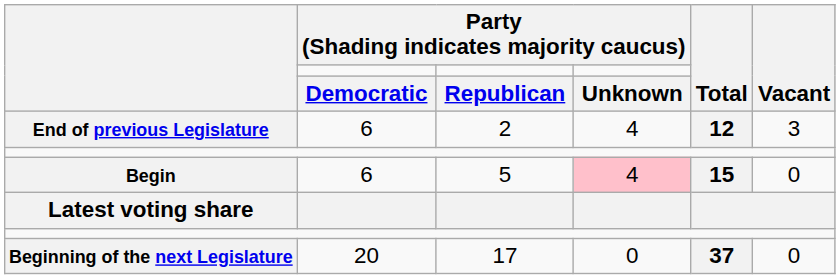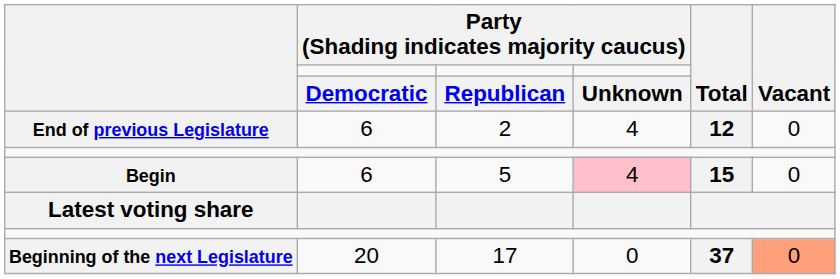End of previous Legislature | Vacant: 3 -> 0
Beginning of the next Legislature | Vacant: no background -> lightsalmon background
